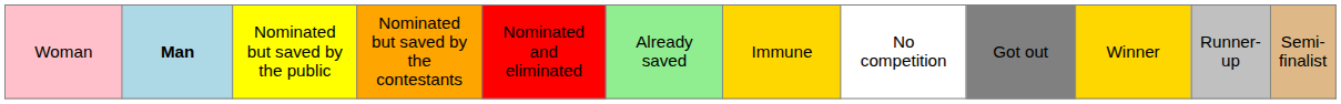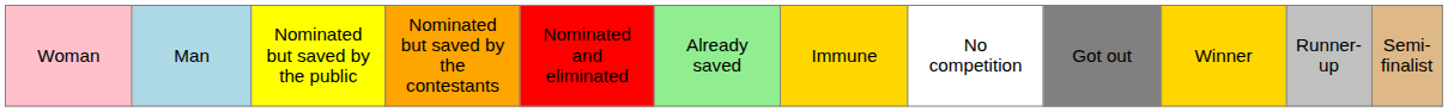Woman | column 2: bold -> normal
